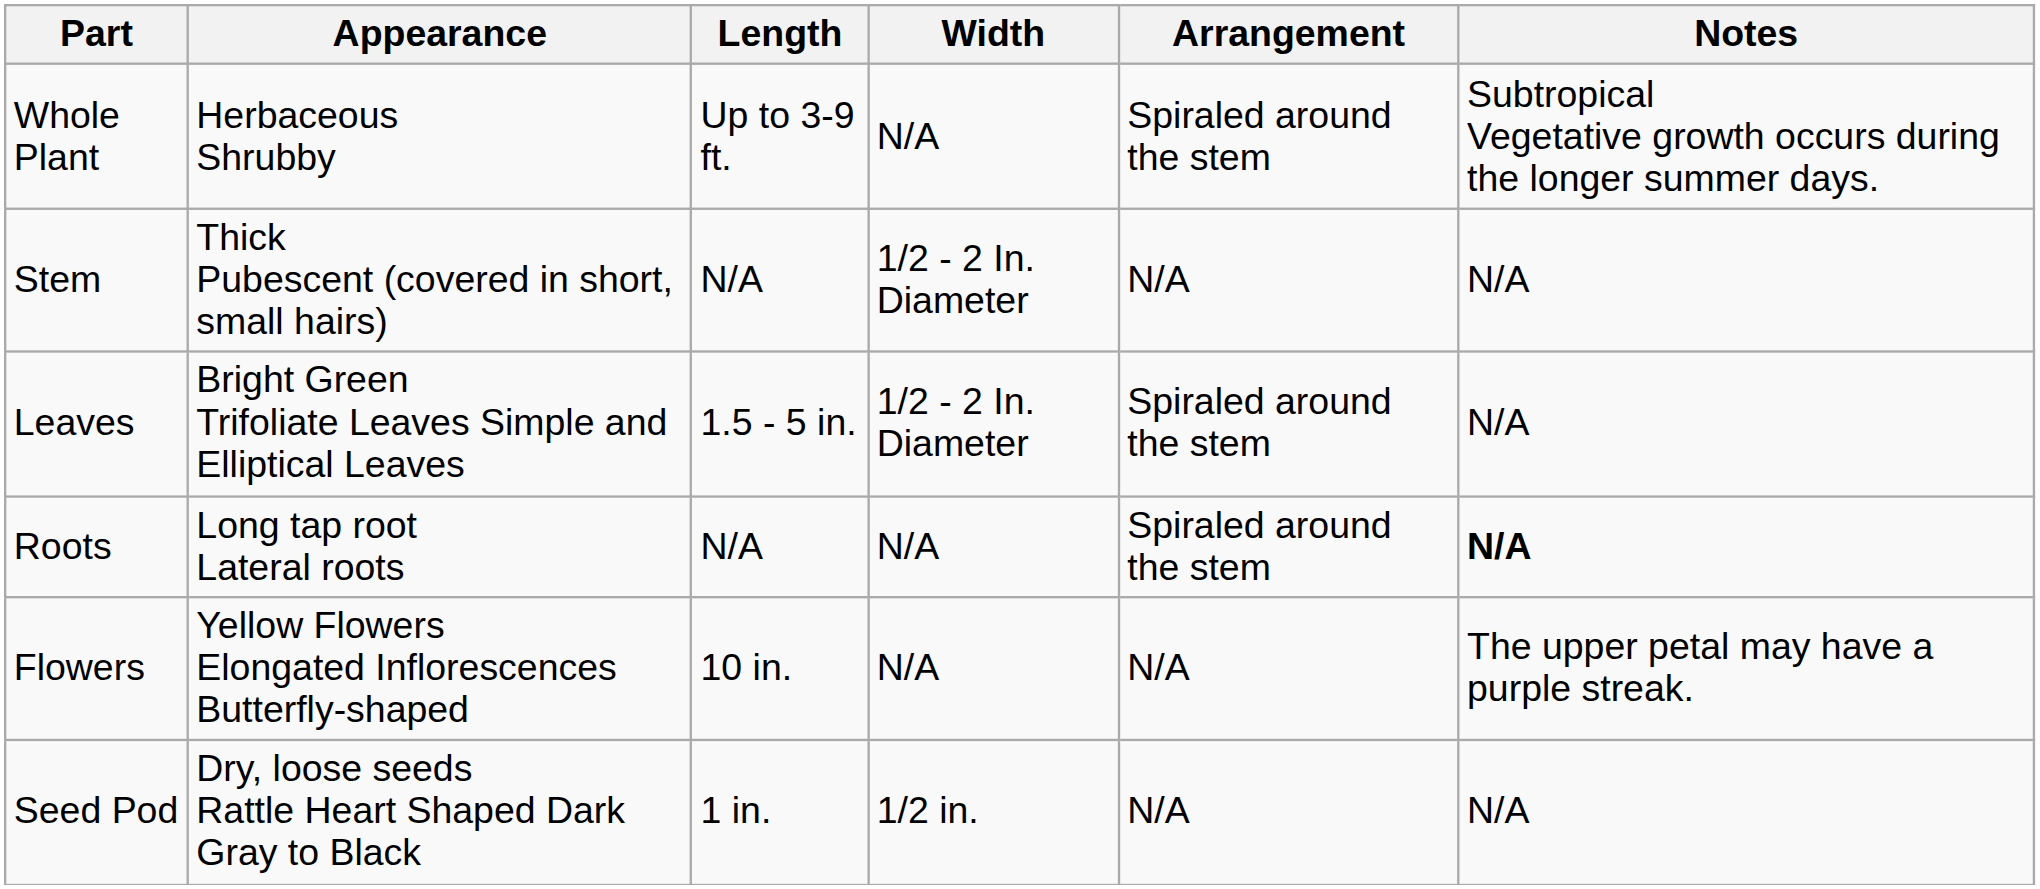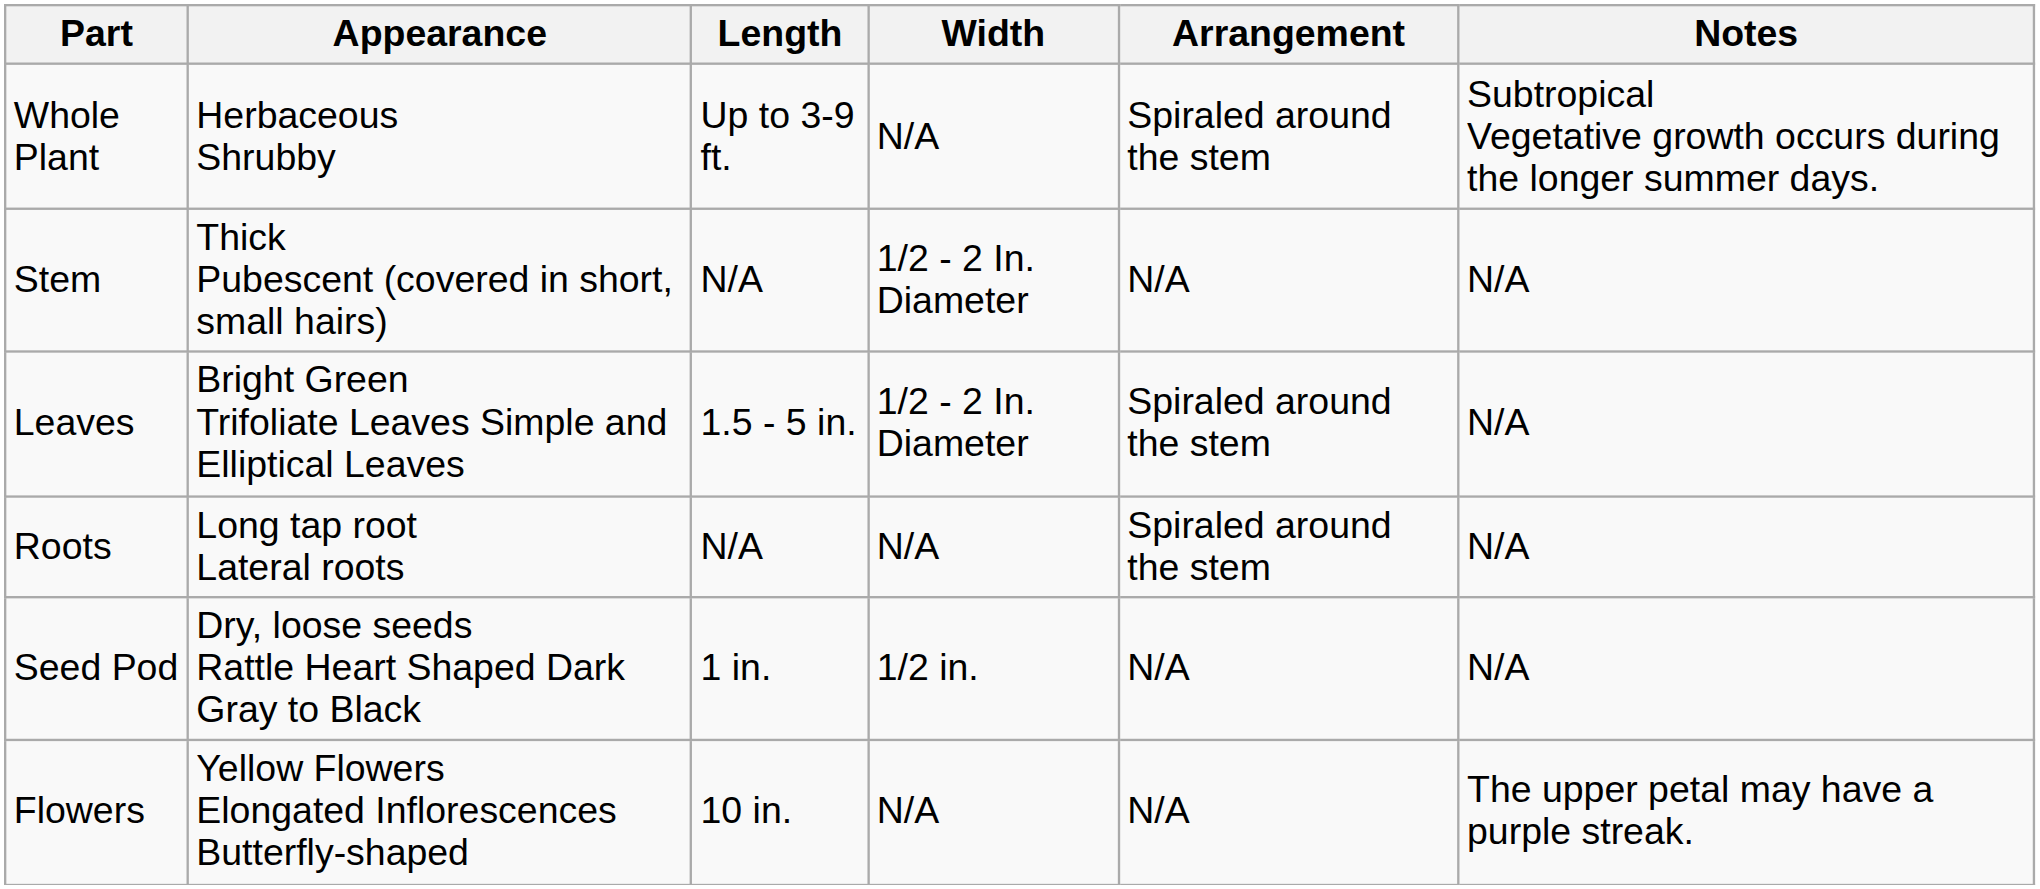Roots | Notes: bold -> normal
rows swapped: Flowers <-> Seed Pod
